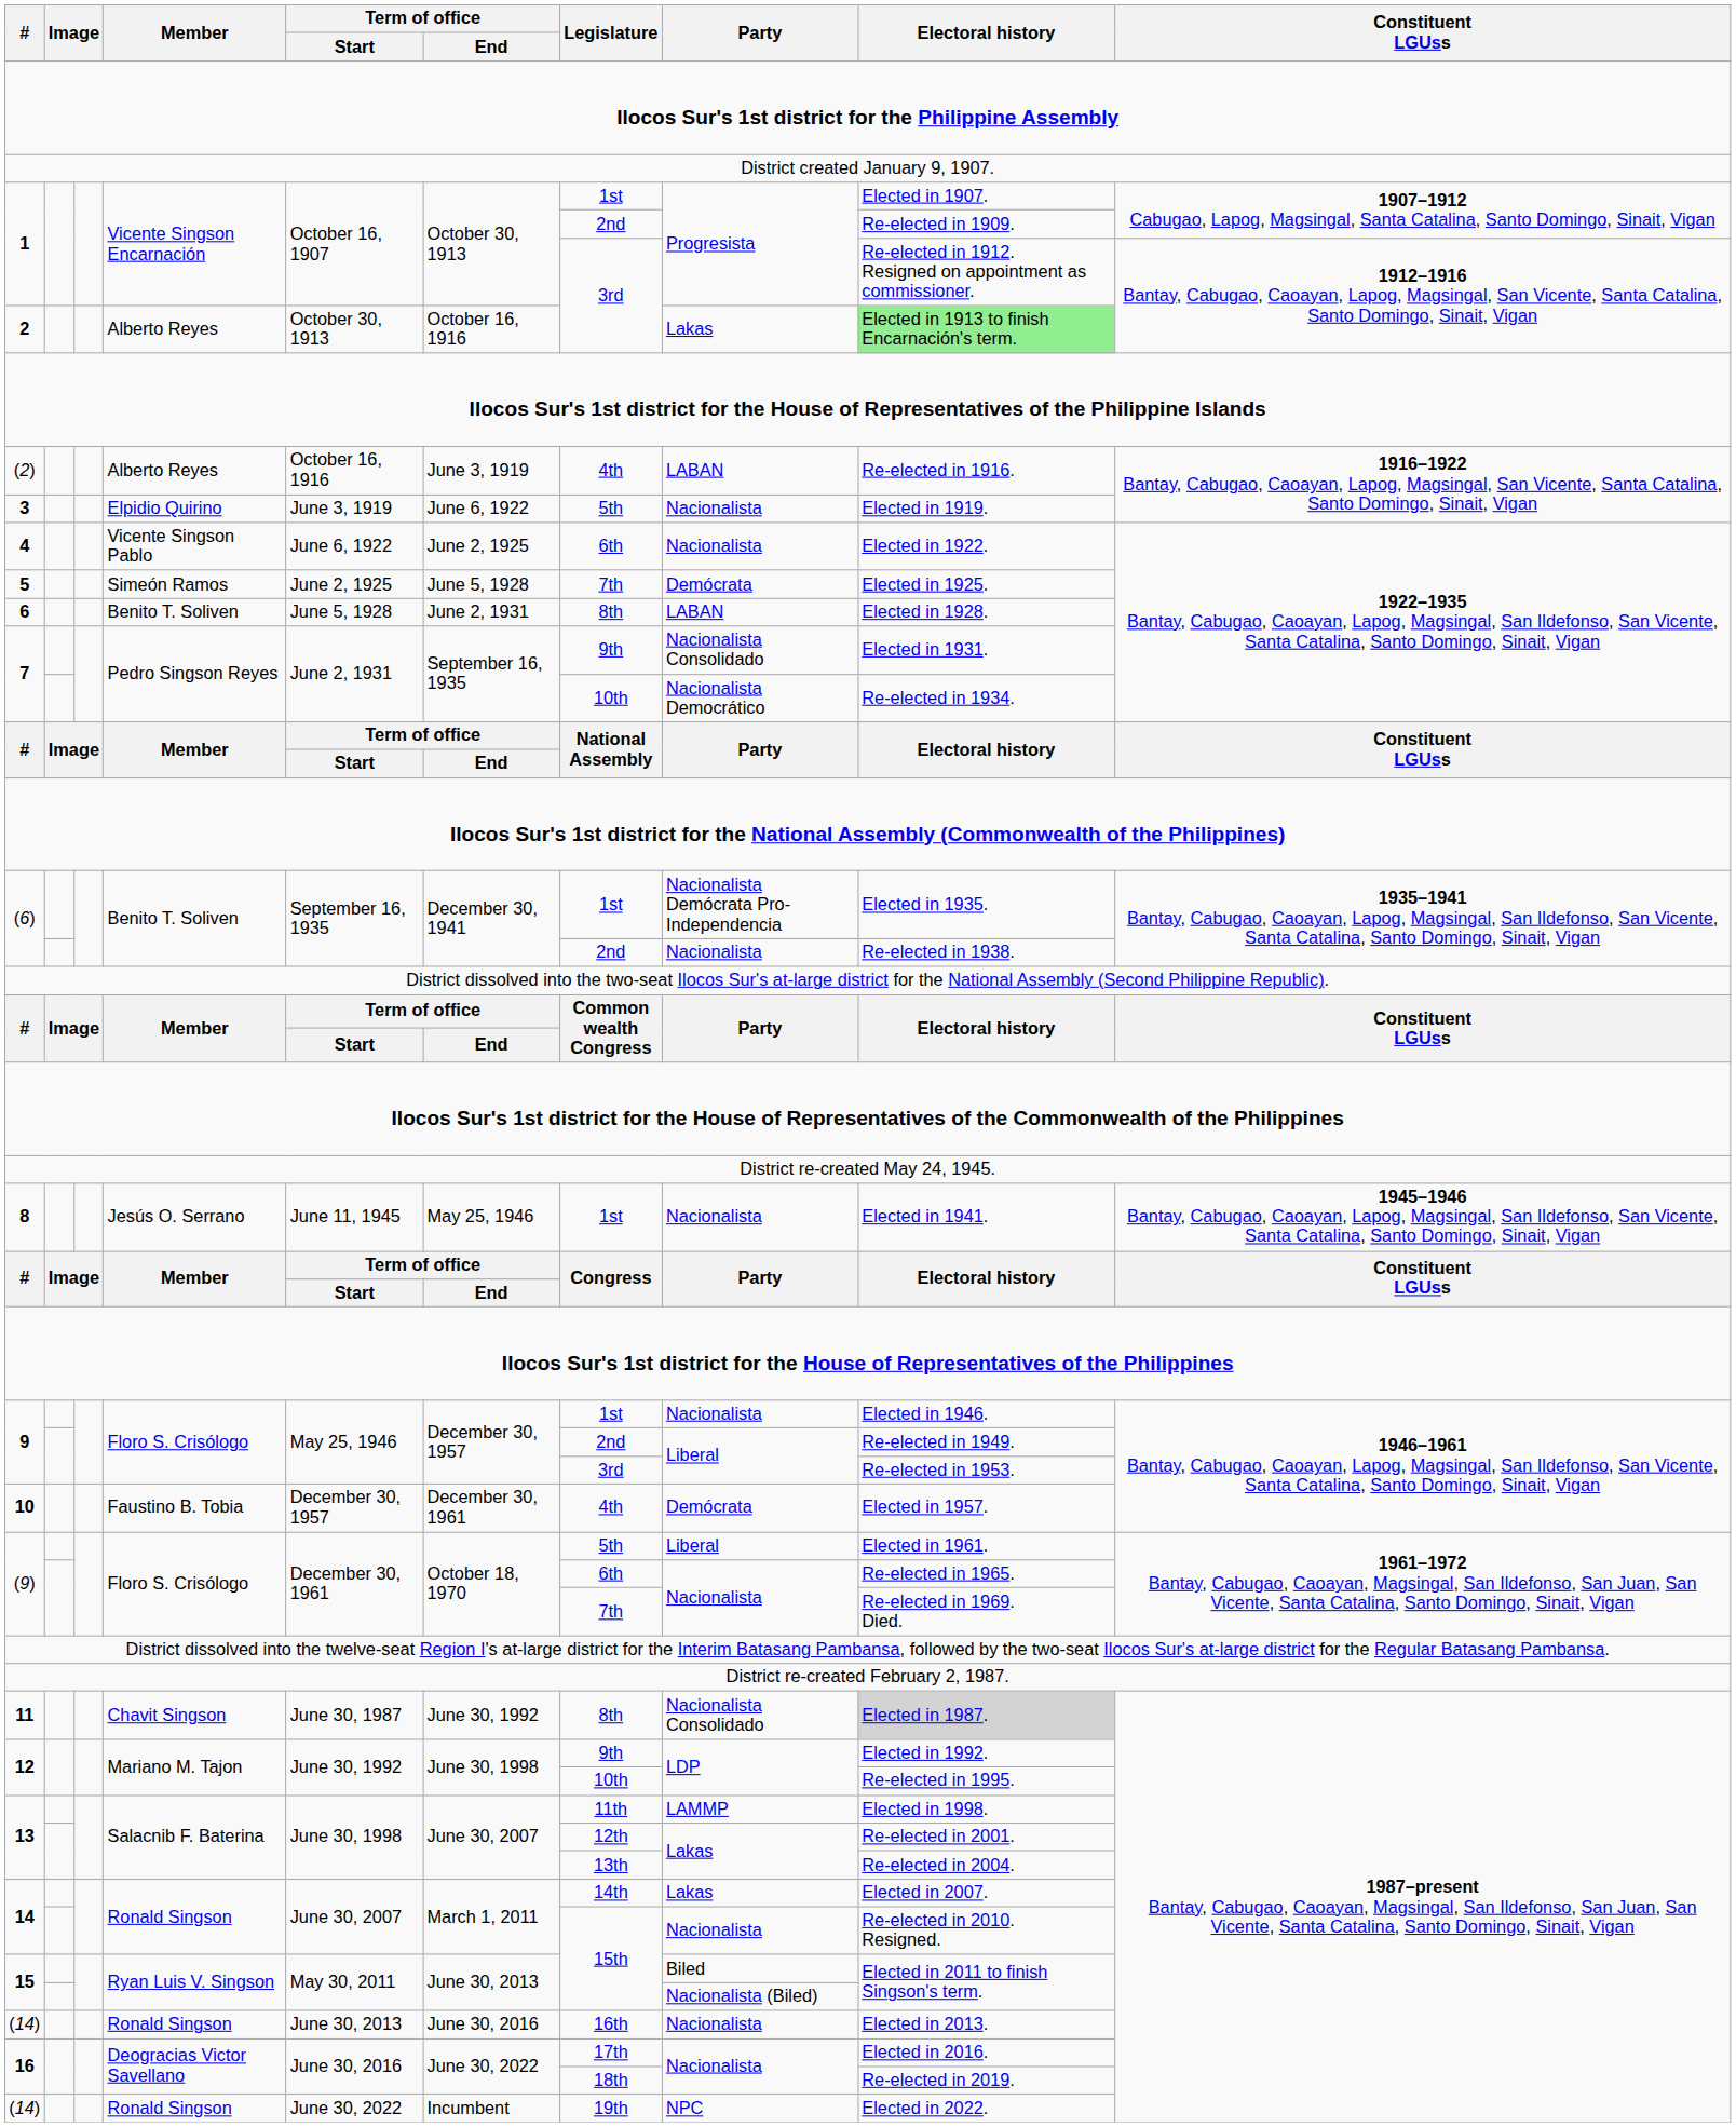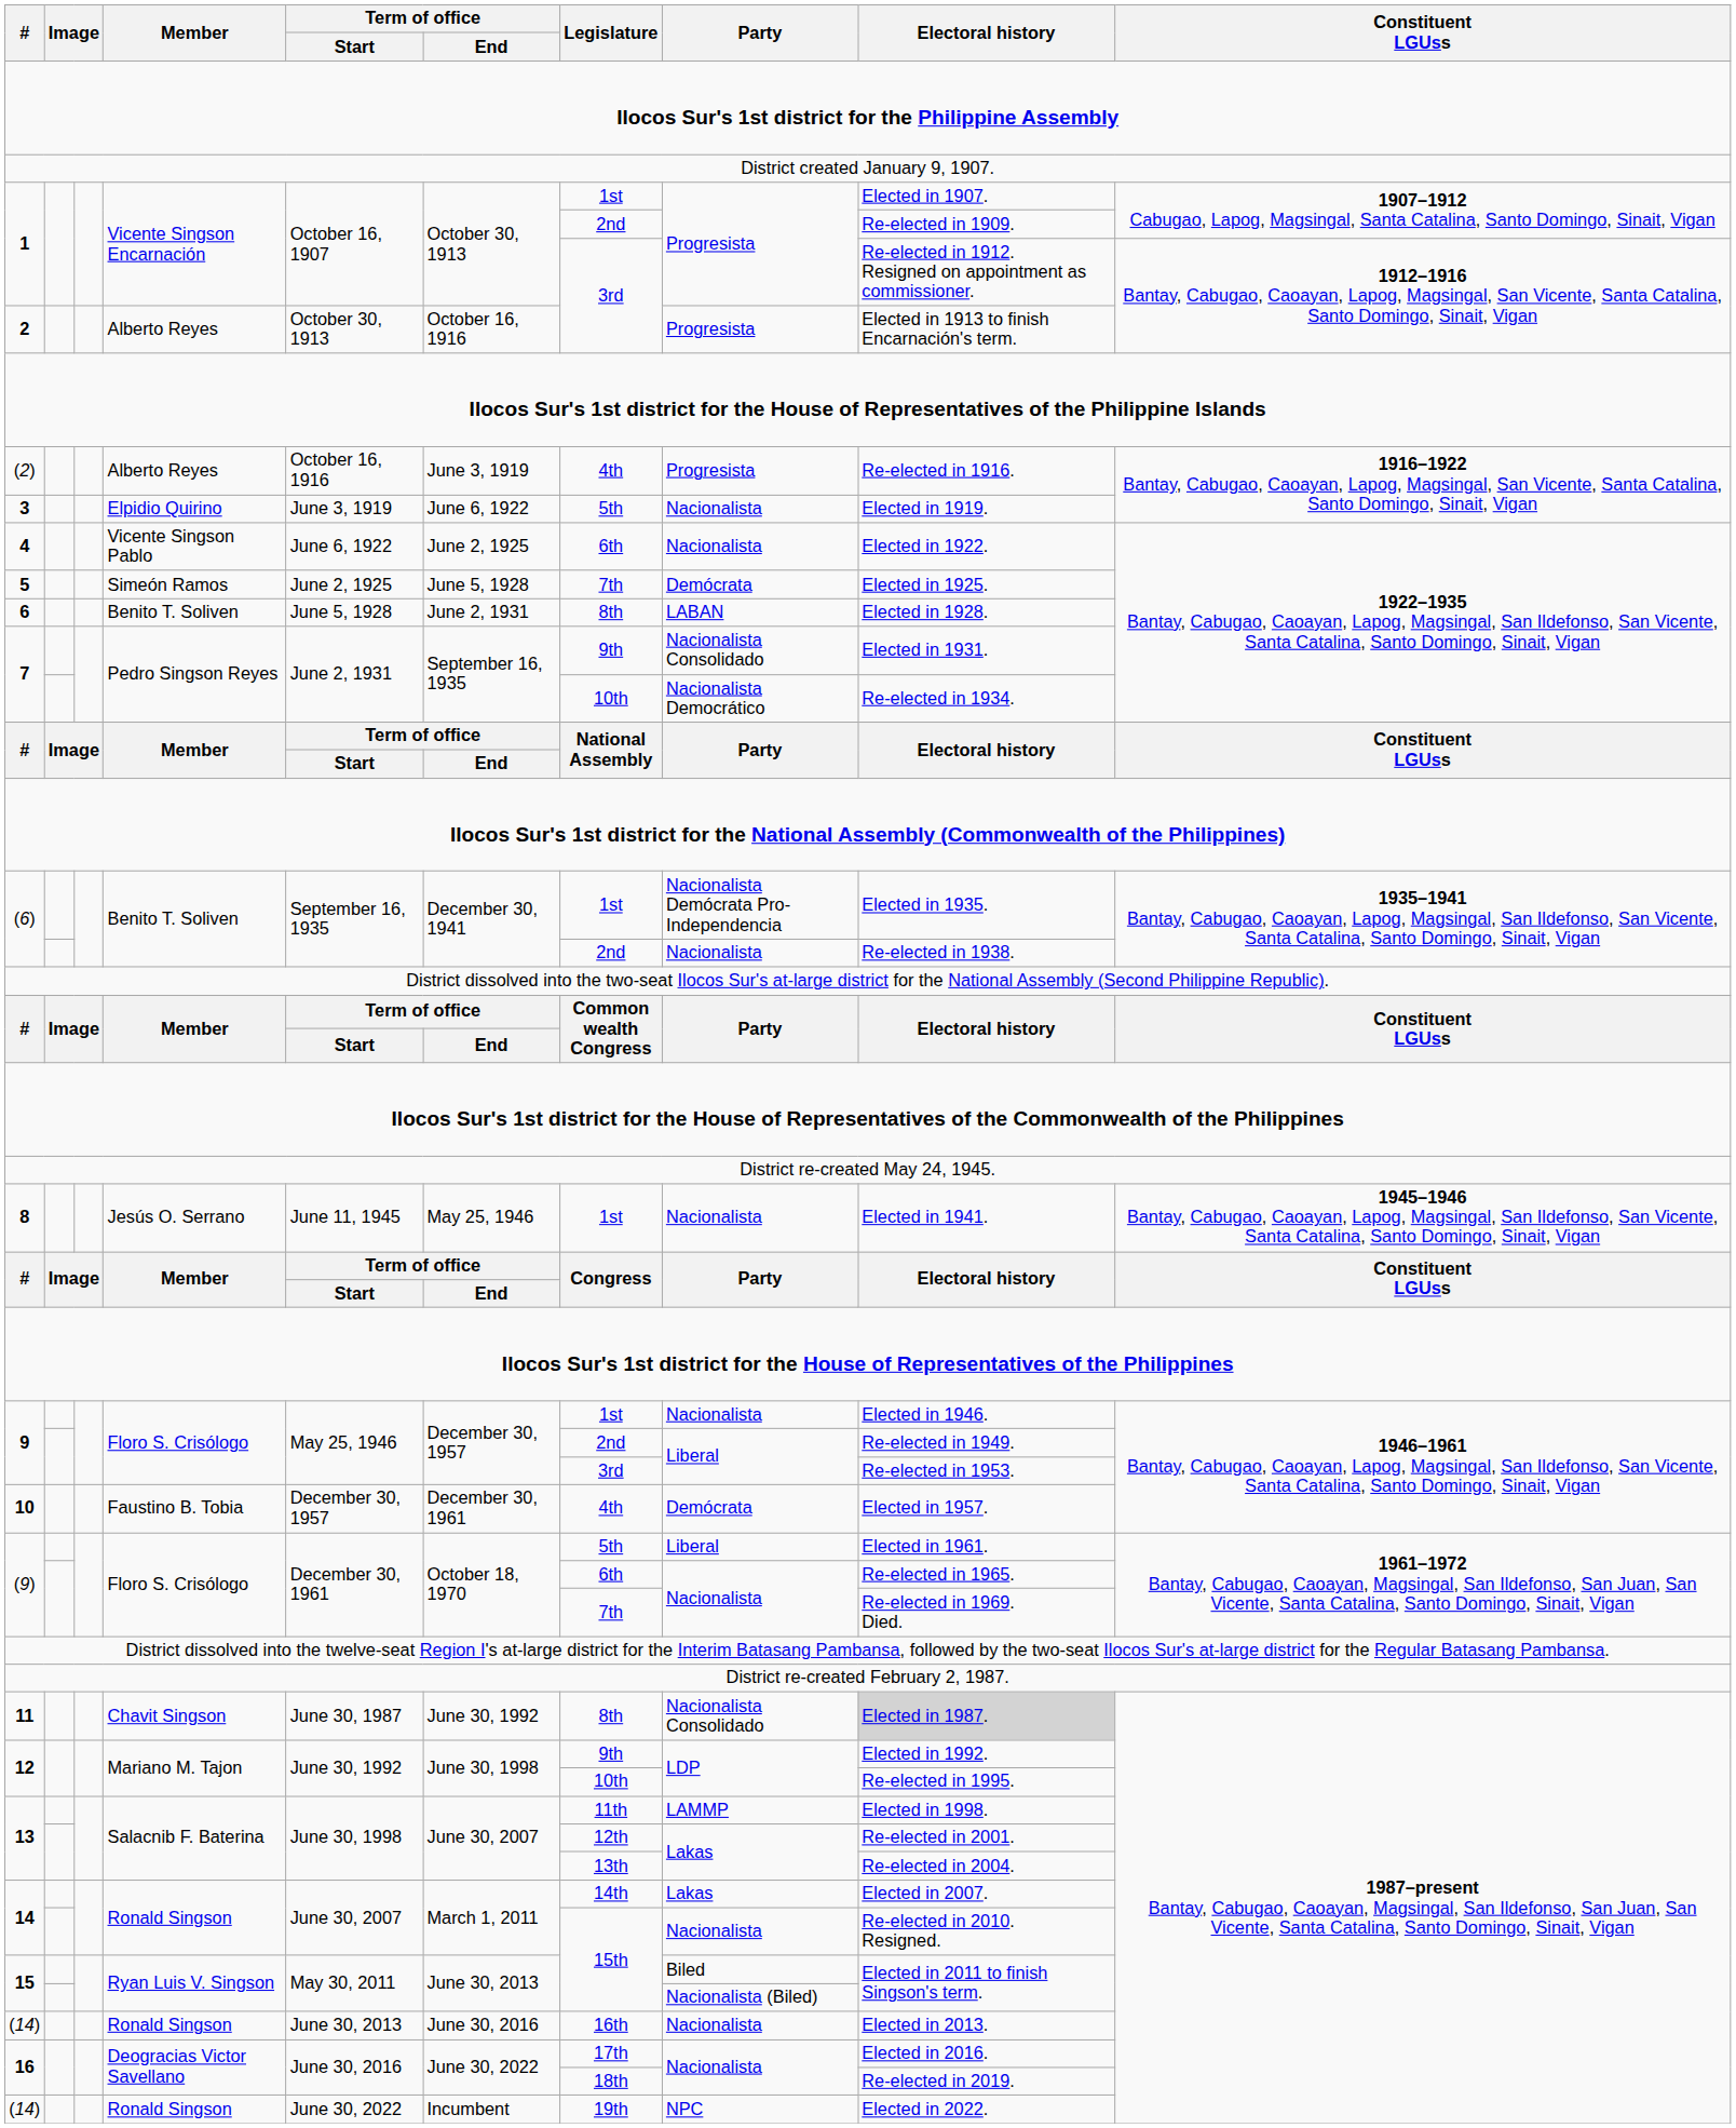2 | Party: Lakas -> Progresista
2 | Electoral history: lightgreen background -> no background
(2) | Party: LABAN -> Progresista
